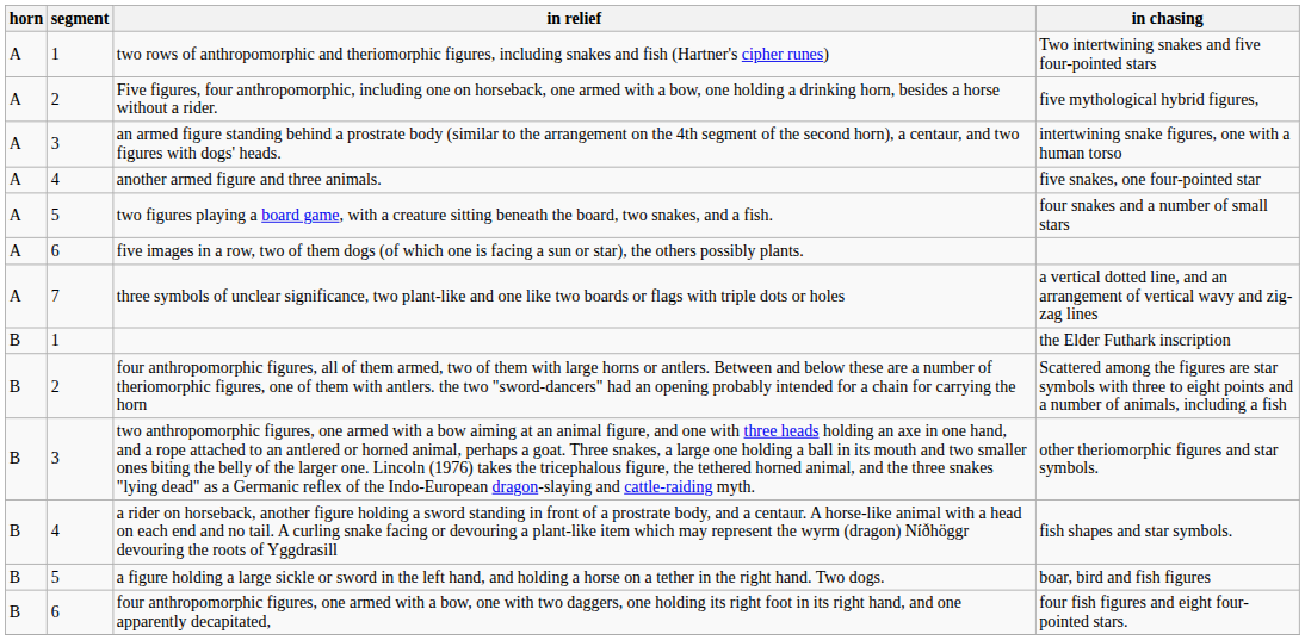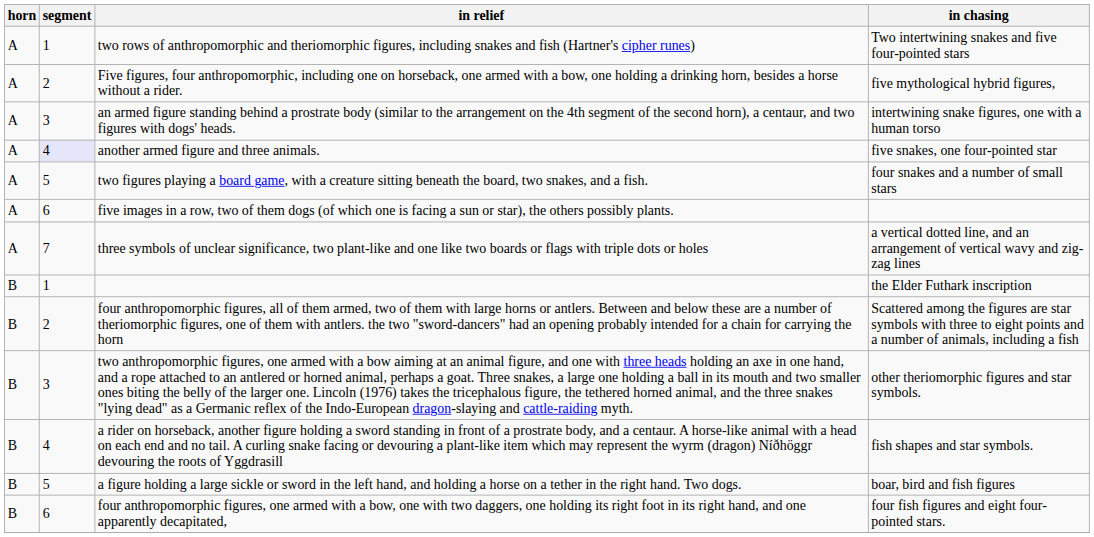another armed figure and three animals. | segment: no background -> lavender background
